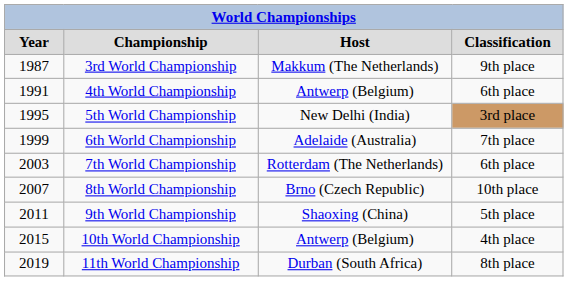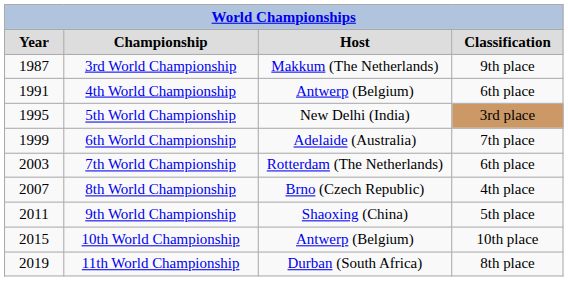8th World Championship | column 4: 10th place -> 4th place
10th World Championship | column 4: 4th place -> 10th place
